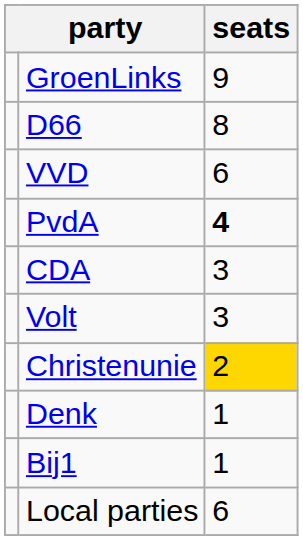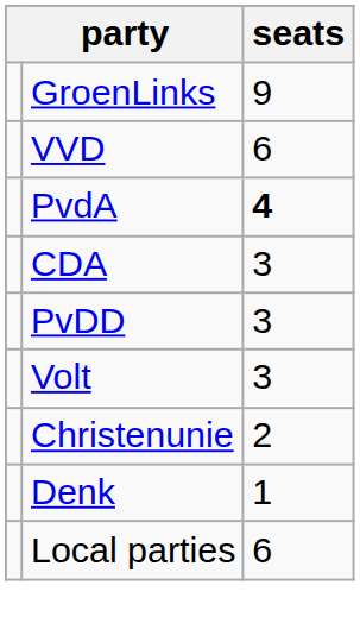- row: D66 | 8
+ row: PvDD | 3
Christenunie | seats: gold background -> no background
- row: Bij1 | 1
